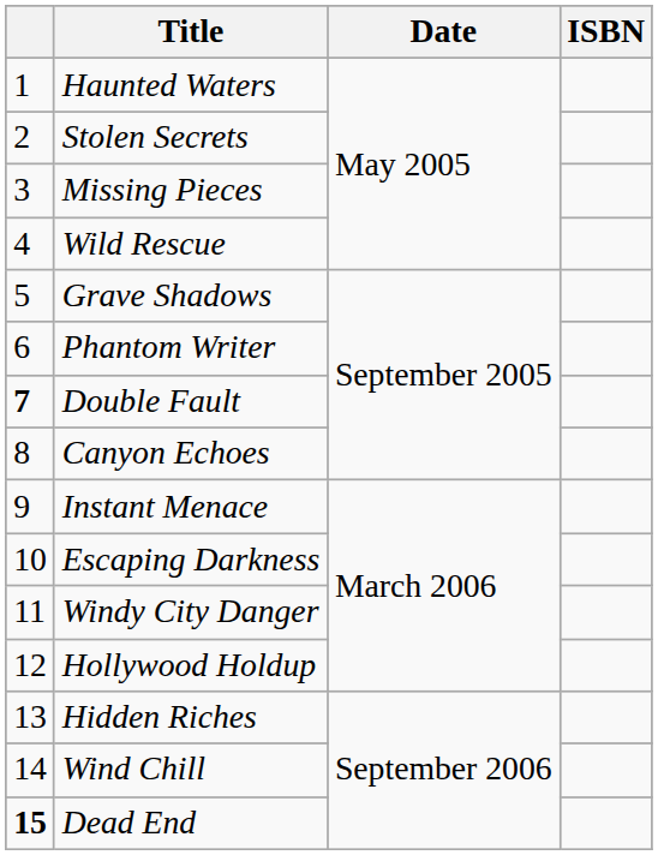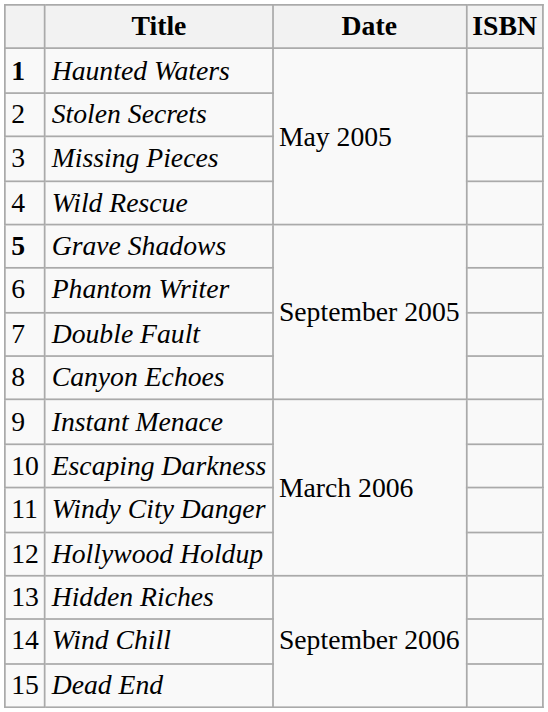Haunted Waters | column 1: normal -> bold
Grave Shadows | column 1: normal -> bold
Double Fault | column 1: bold -> normal
Dead End | column 1: bold -> normal
